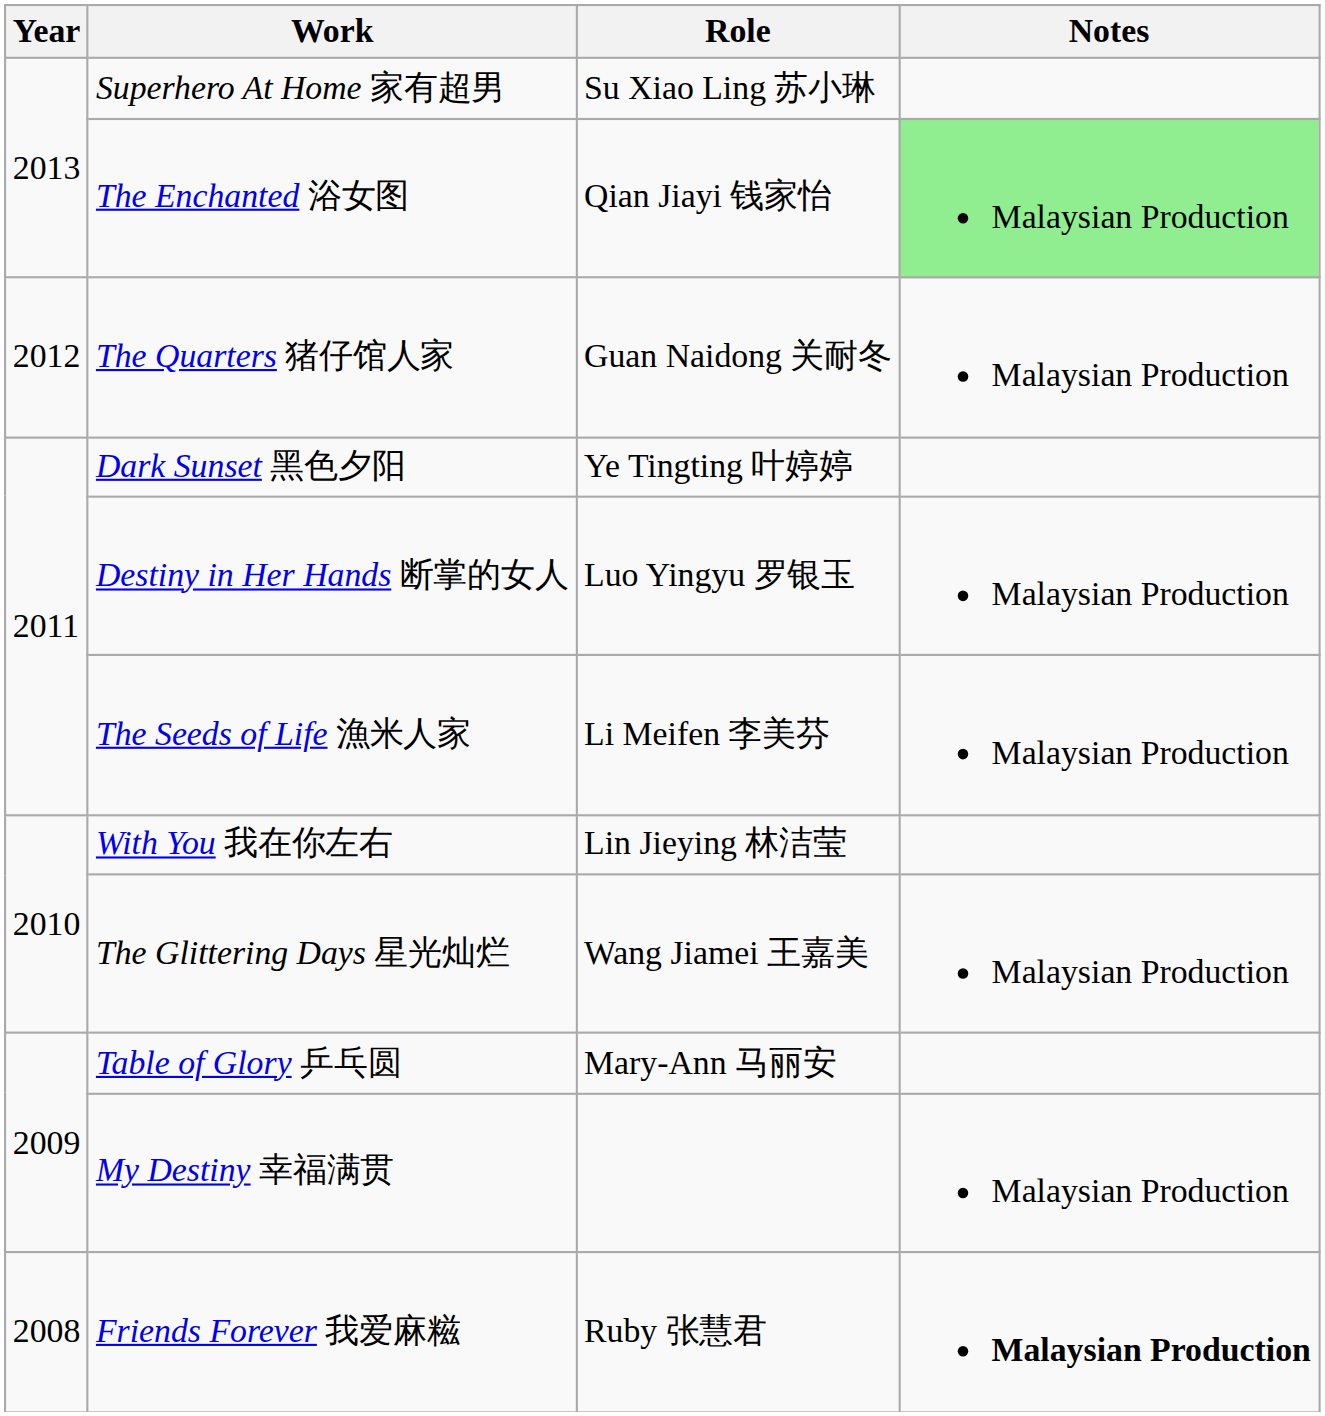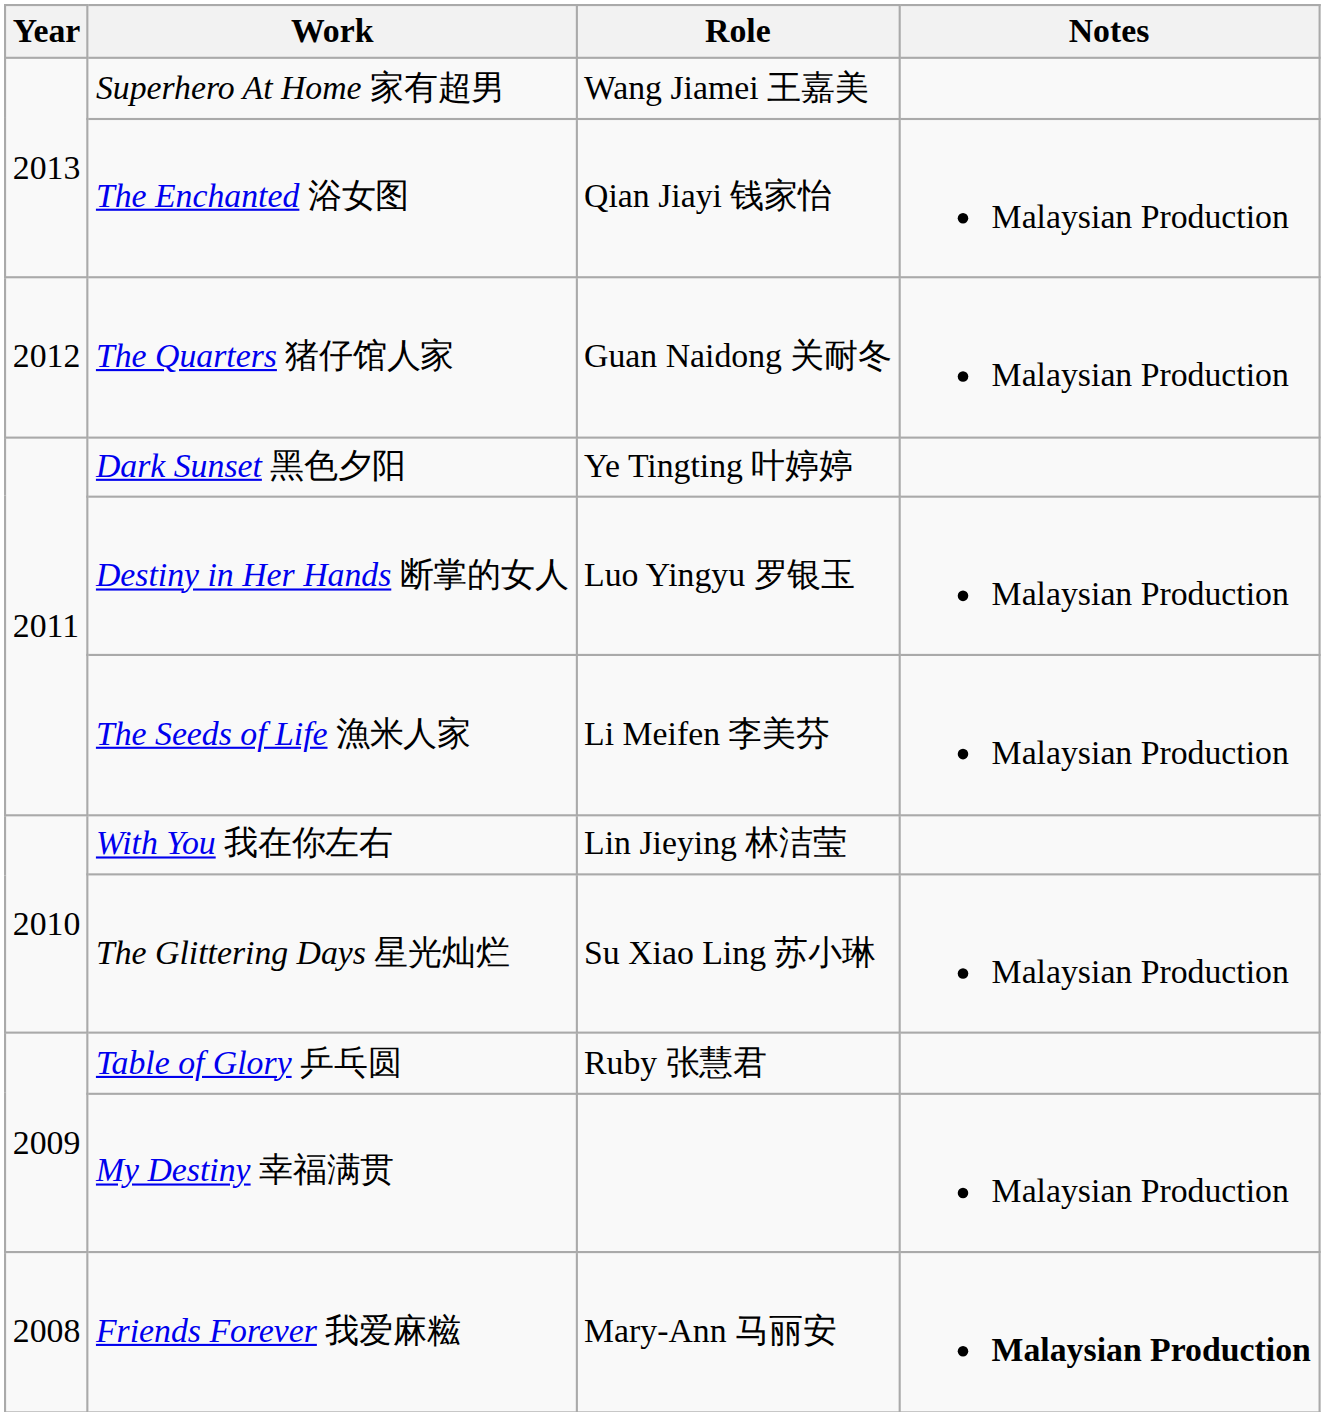Superhero At Home 家有超男 | Role: Su Xiao Ling 苏小琳 -> Wang Jiamei 王嘉美
The Enchanted 浴女图 | Notes: lightgreen background -> no background
The Glittering Days 星光灿烂 | Role: Wang Jiamei 王嘉美 -> Su Xiao Ling 苏小琳
Table of Glory 乒乓圆 | Role: Mary-Ann 马丽安 -> Ruby 张慧君
Friends Forever 我爱麻糍 | Role: Ruby 张慧君 -> Mary-Ann 马丽安
